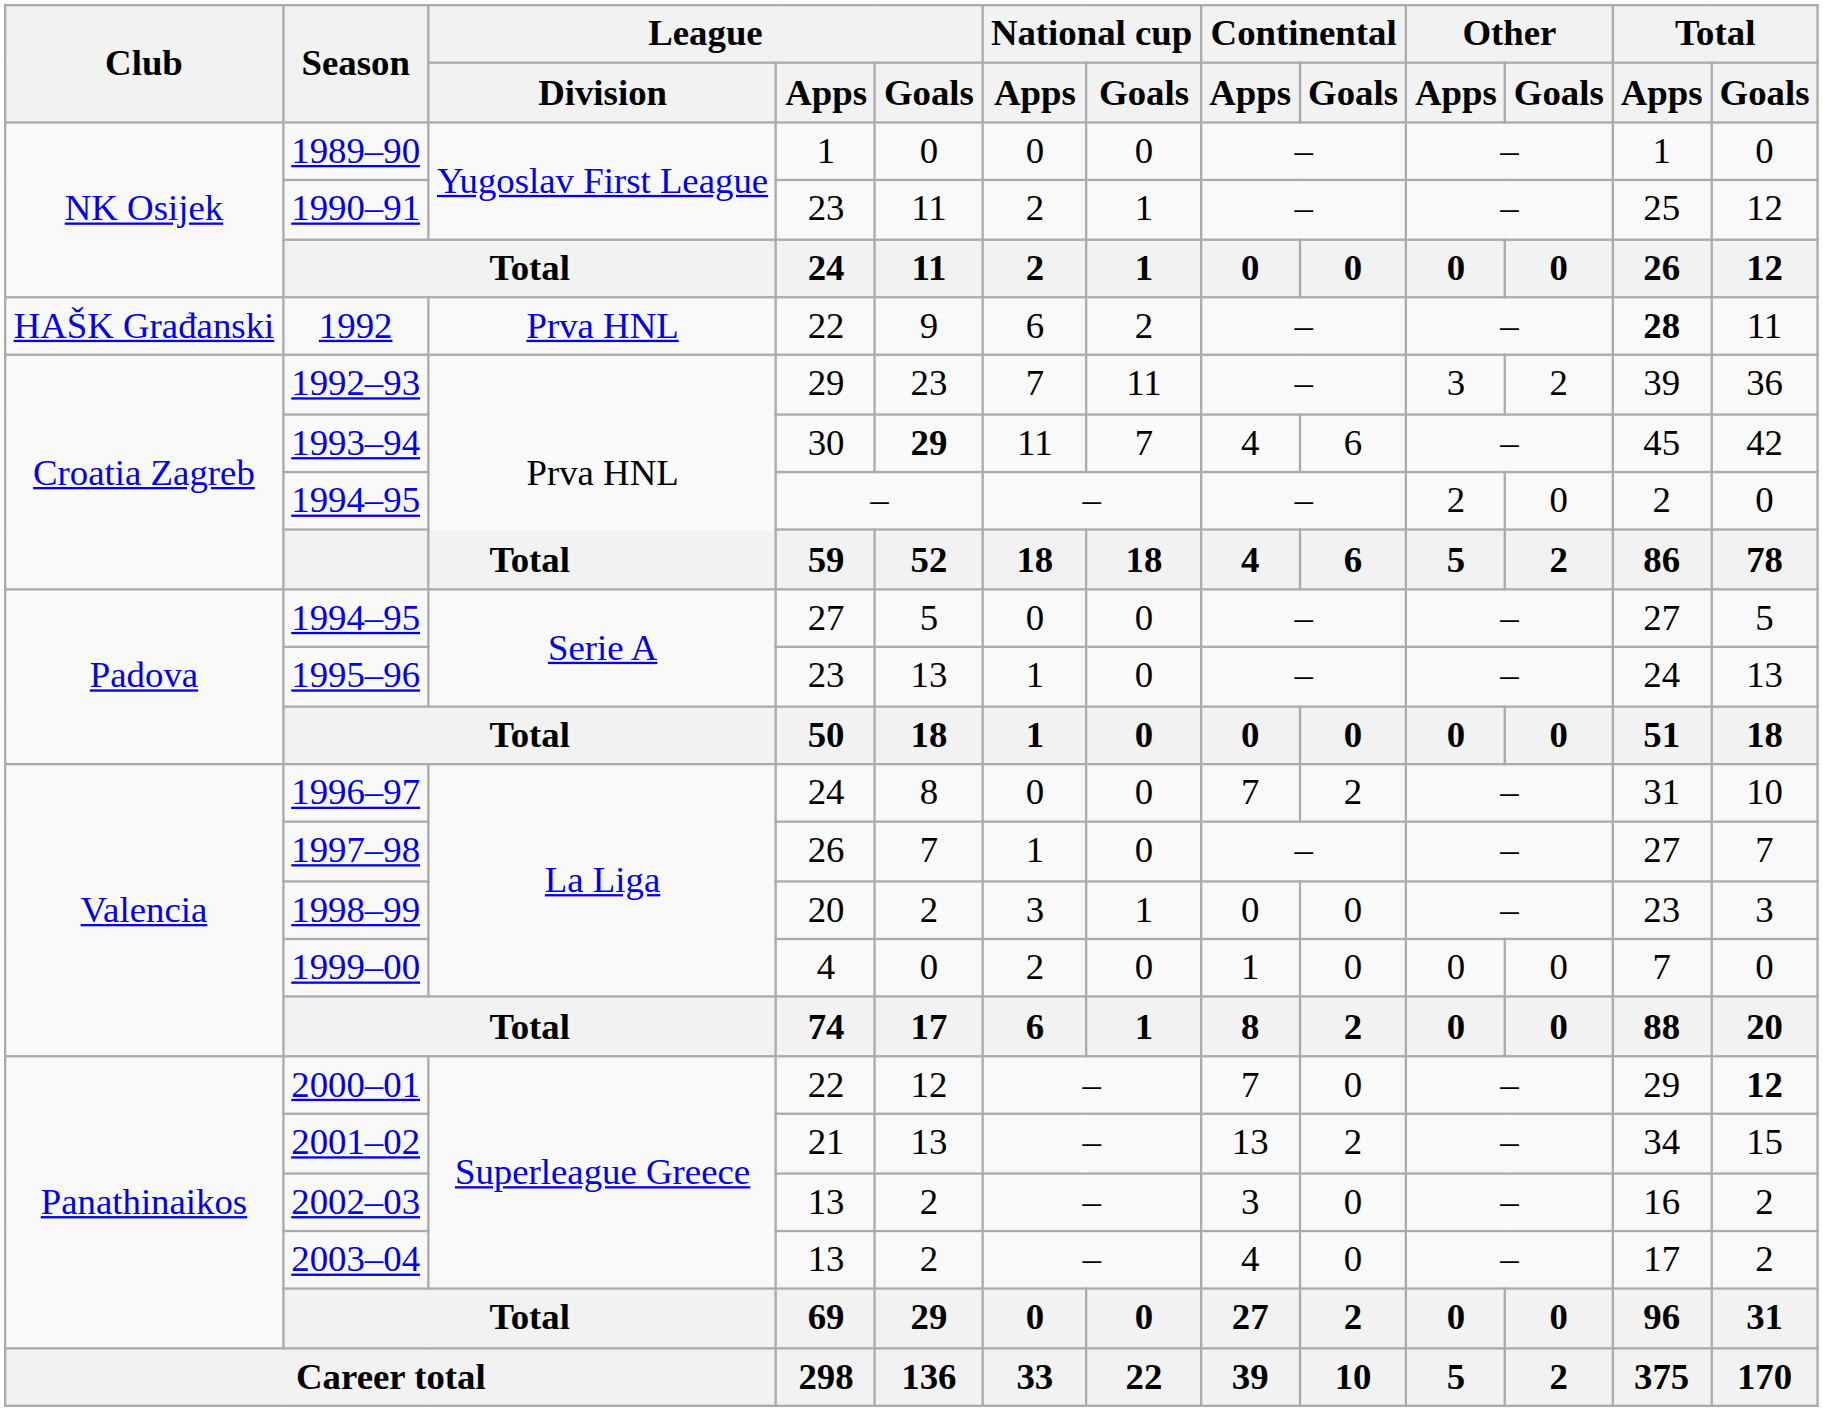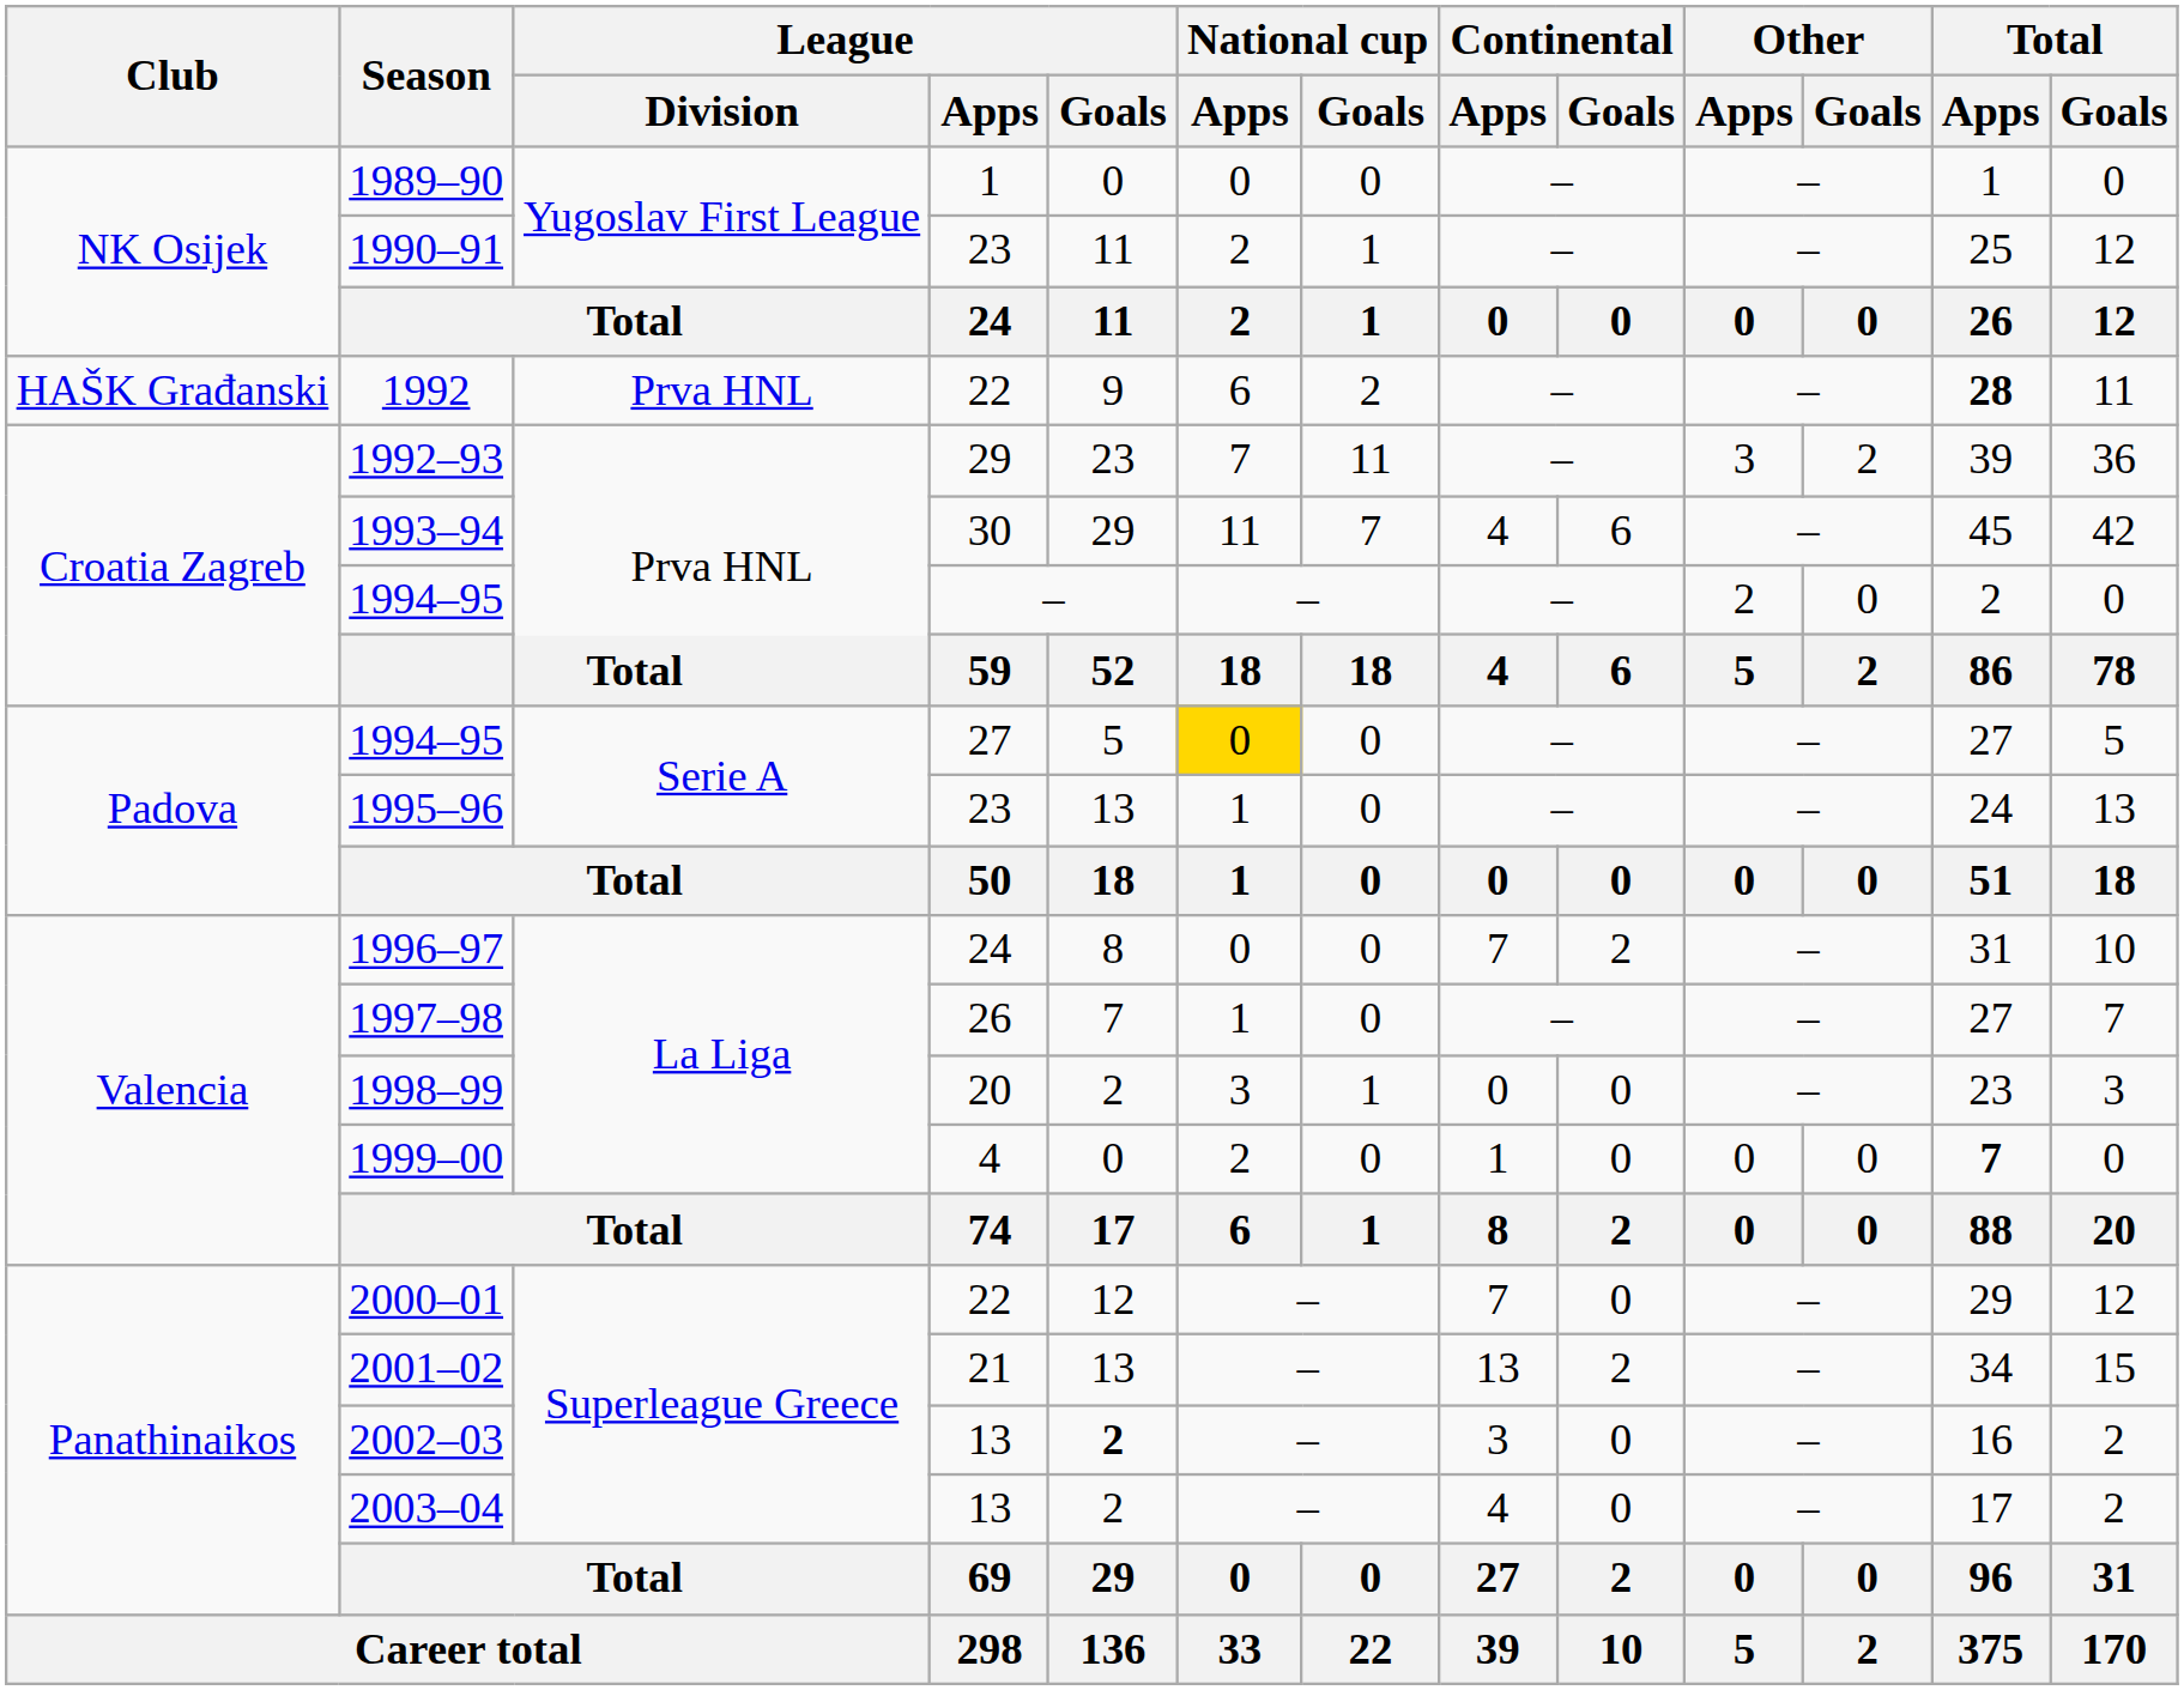1993–94 | League / Goals: bold -> normal
1994–95 / 27 | National cup / Apps: no background -> gold background
1999–00 | Total / Apps: normal -> bold
2000–01 | Total / Goals: bold -> normal
2002–03 | League / Goals: normal -> bold
